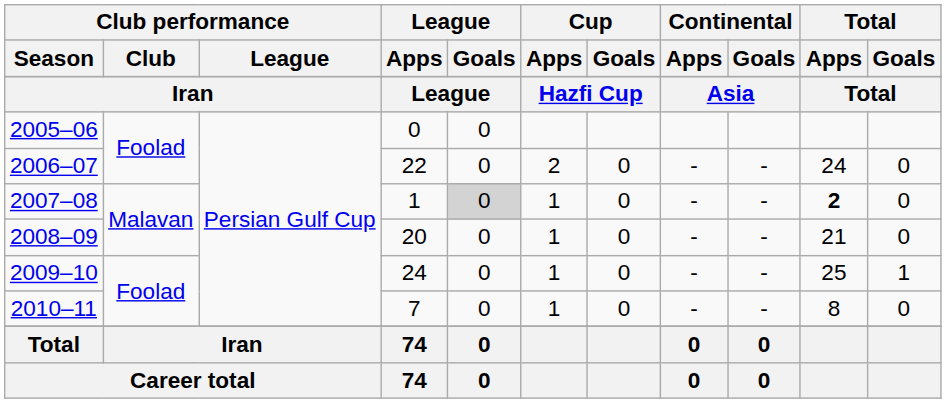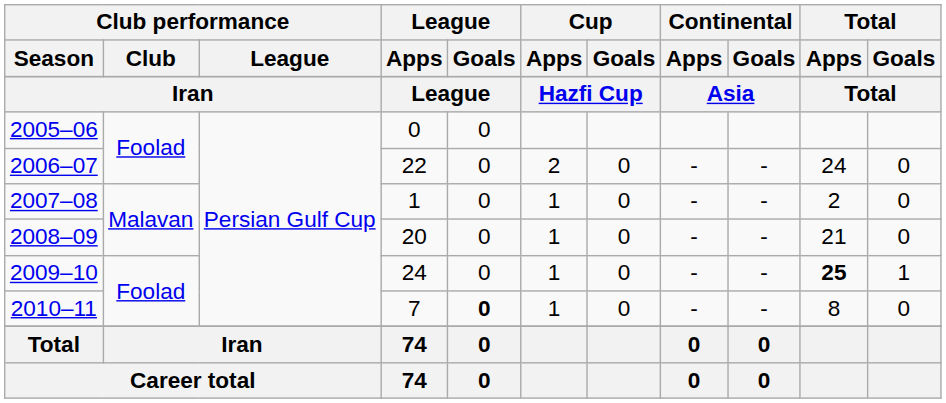2007–08 | League / Goals: lightgrey background -> no background
2007–08 | Total / Apps: bold -> normal
2009–10 | Total / Apps: normal -> bold
2010–11 | League / Goals: normal -> bold
